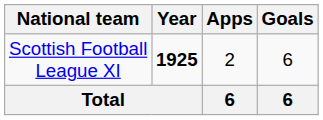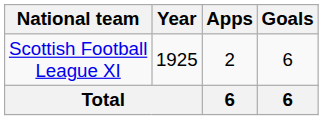Scottish Football League XI | Year: bold -> normal
